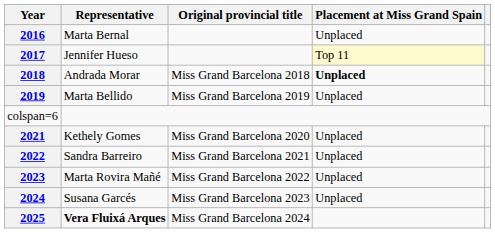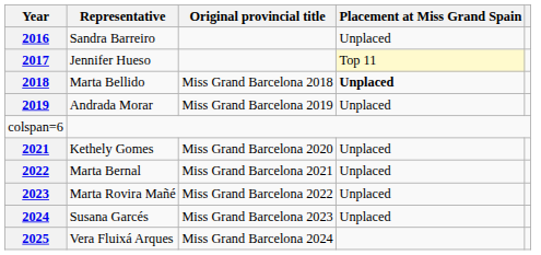2016 | Representative: Marta Bernal -> Sandra Barreiro
2018 | Representative: Andrada Morar -> Marta Bellido
2019 | Representative: Marta Bellido -> Andrada Morar
2022 | Representative: Sandra Barreiro -> Marta Bernal
2025 | Representative: bold -> normal
